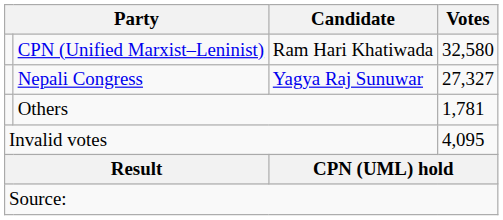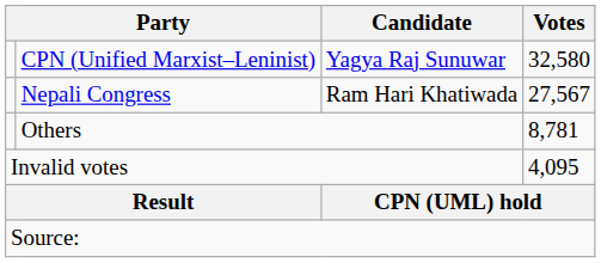CPN (Unified Marxist–Leninist) | Candidate: Ram Hari Khatiwada -> Yagya Raj Sunuwar
Nepali Congress | Candidate: Yagya Raj Sunuwar -> Ram Hari Khatiwada
Nepali Congress | Votes: 27,327 -> 27,567
Others | Votes: 1,781 -> 8,781
